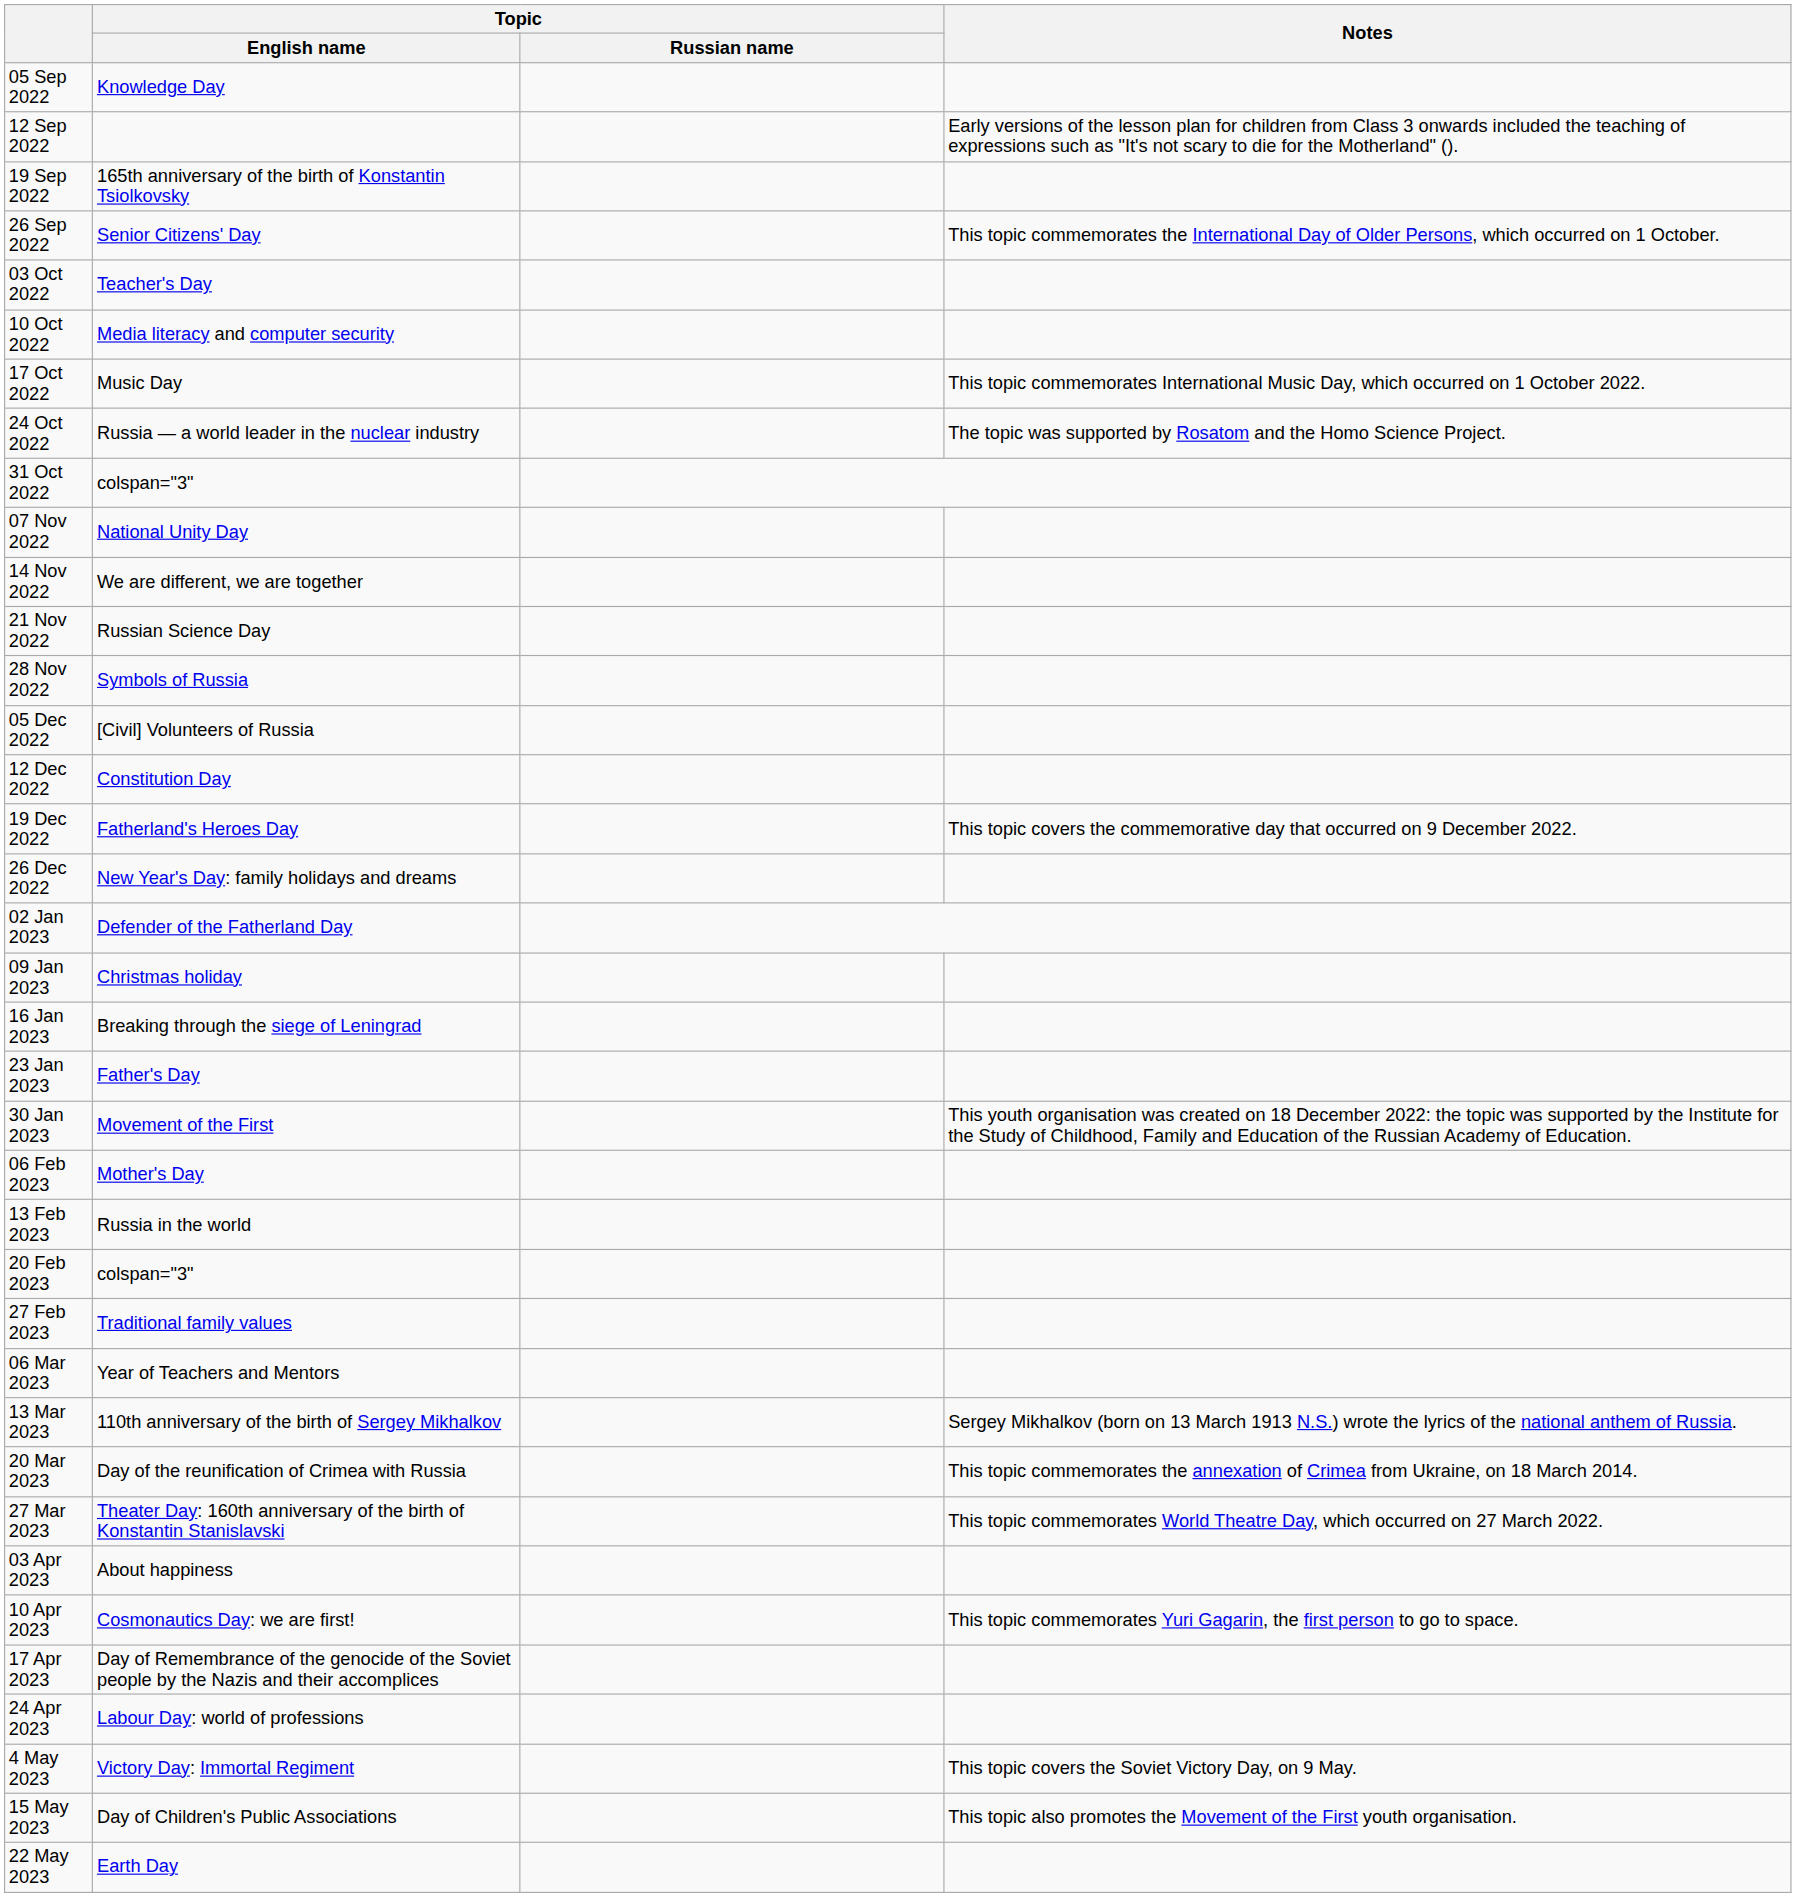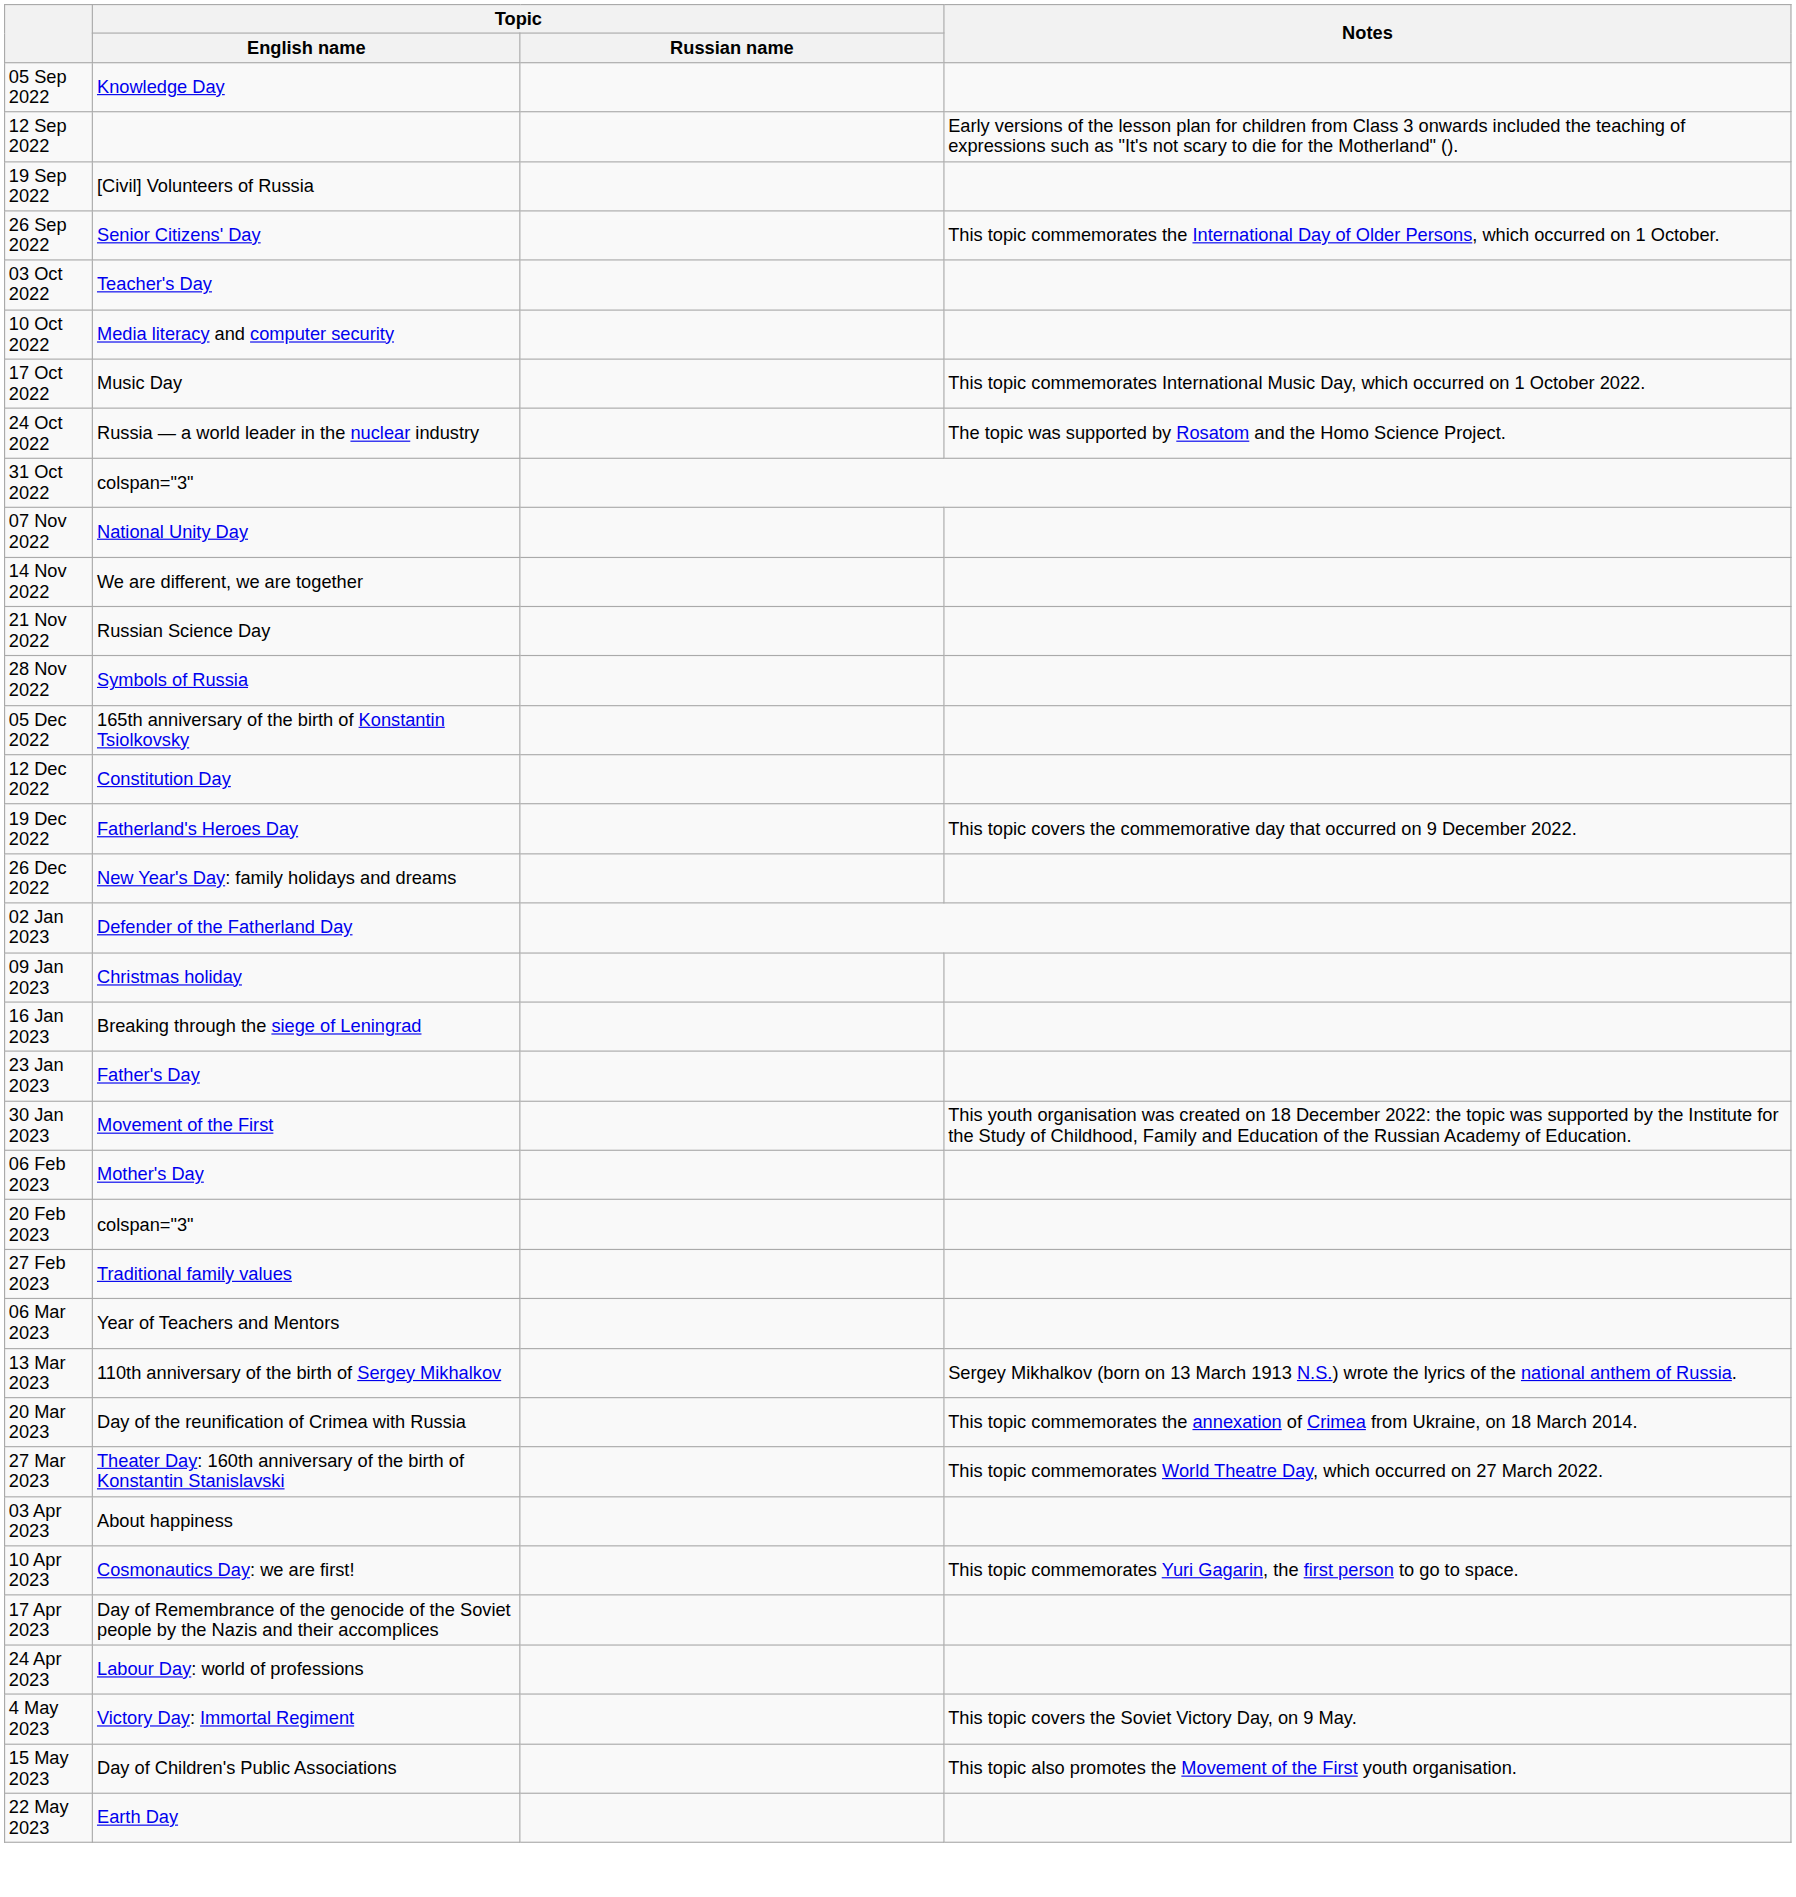19 Sep 2022 | Topic / English name: 165th anniversary of the birth of Konstantin Tsiolkovsky -> [Civil] Volunteers of Russia
05 Dec 2022 | Topic / English name: [Civil] Volunteers of Russia -> 165th anniversary of the birth of Konstantin Tsiolkovsky
- row: 13 Feb 2023 | Russia in the world
